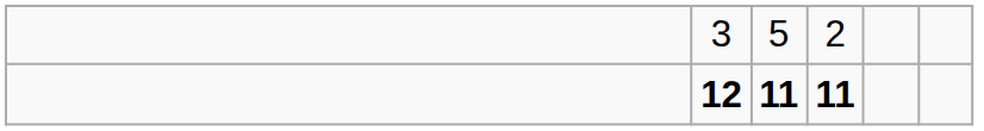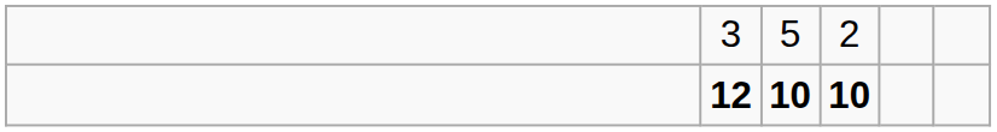row 2 | column 3: 11 -> 10
row 2 | column 4: 11 -> 10
